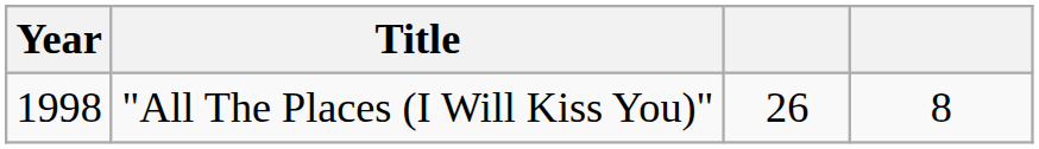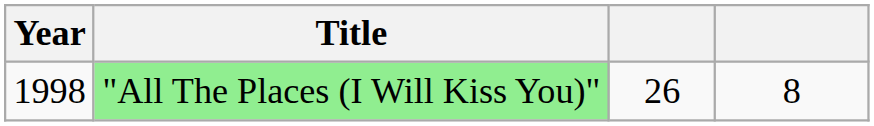row 2 | Title: no background -> lightgreen background
